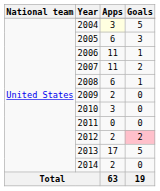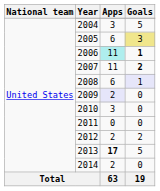2004 | Apps: lightyellow background -> no background
2005 | Goals: no background -> khaki background
2006 | Apps: no background -> paleturquoise background
2006 | Goals: normal -> bold
2007 | Goals: normal -> bold
2008 | Goals: no background -> lavender background
2009 | Apps: no background -> lavender background
2012 | Goals: pink background -> no background
2013 | Apps: normal -> bold
